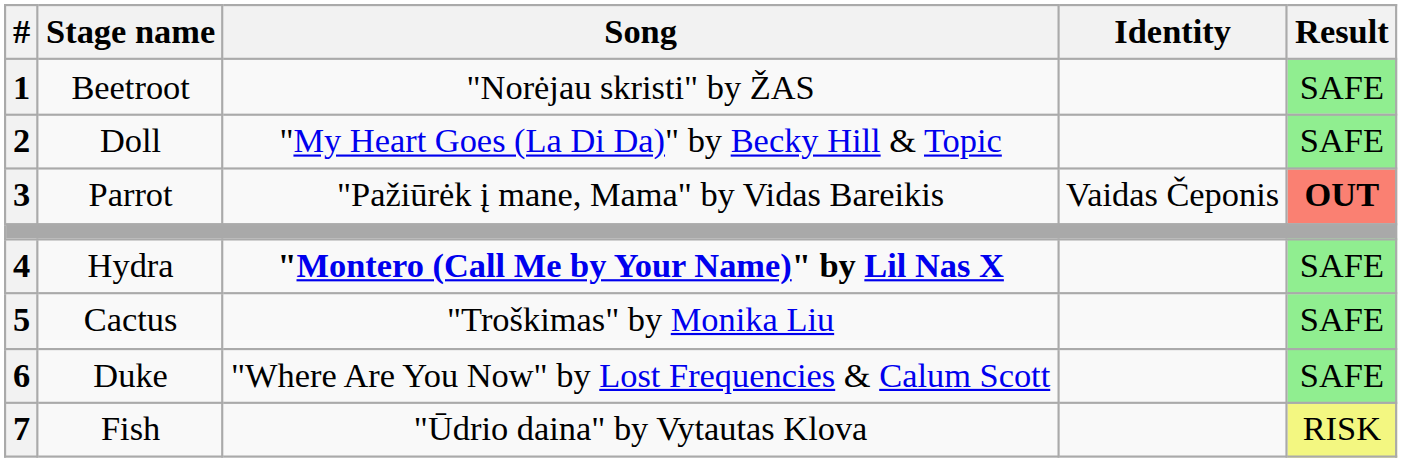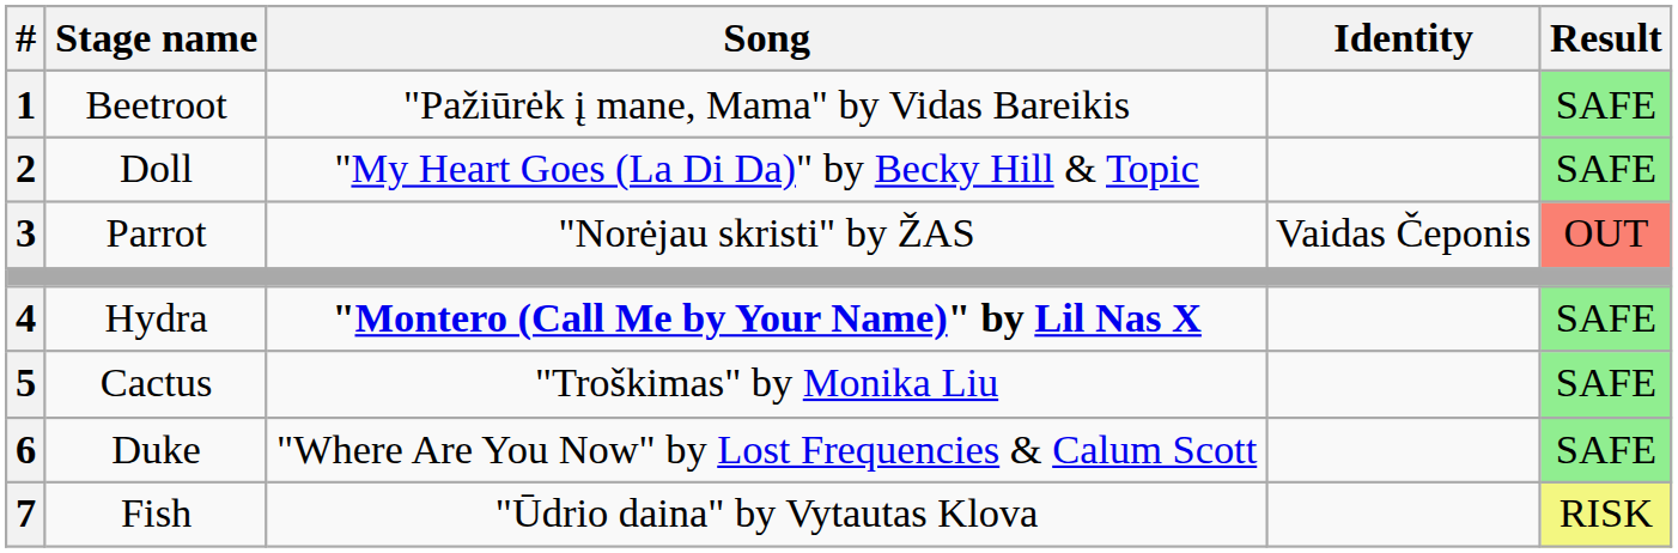Beetroot | Song: "Norėjau skristi" by ŽAS -> "Pažiūrėk į mane, Mama" by Vidas Bareikis
Parrot | Song: "Pažiūrėk į mane, Mama" by Vidas Bareikis -> "Norėjau skristi" by ŽAS
Parrot | Result: bold -> normal
